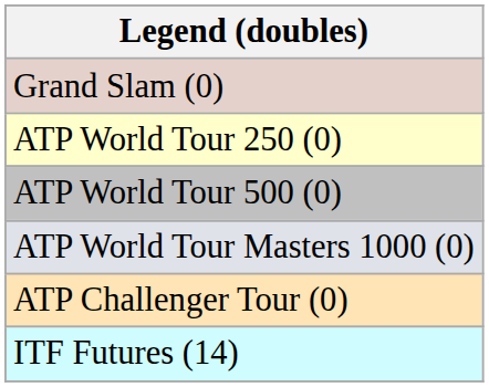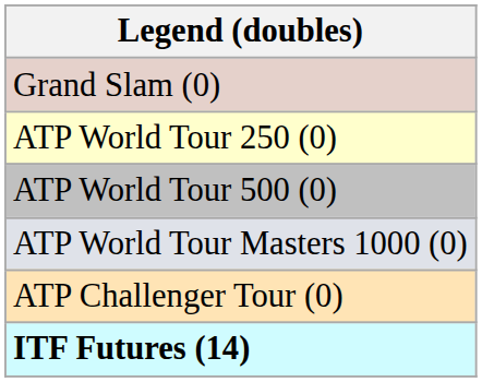row 7 | column 1: normal -> bold
